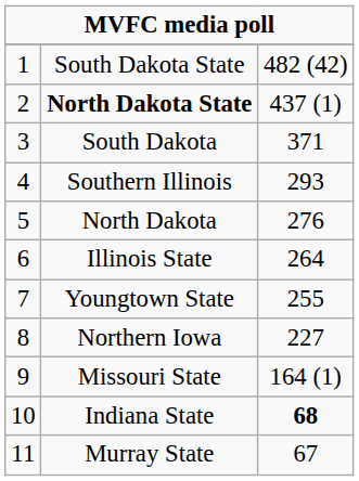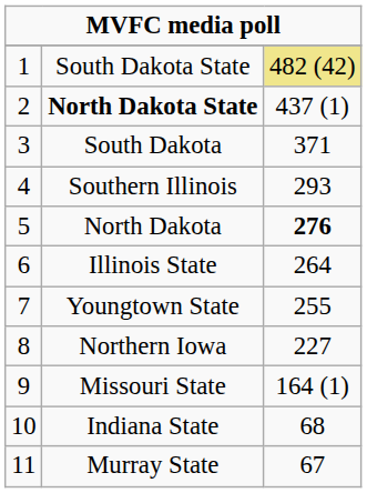South Dakota State | column 3: no background -> khaki background
North Dakota | column 3: normal -> bold
Indiana State | column 3: bold -> normal
